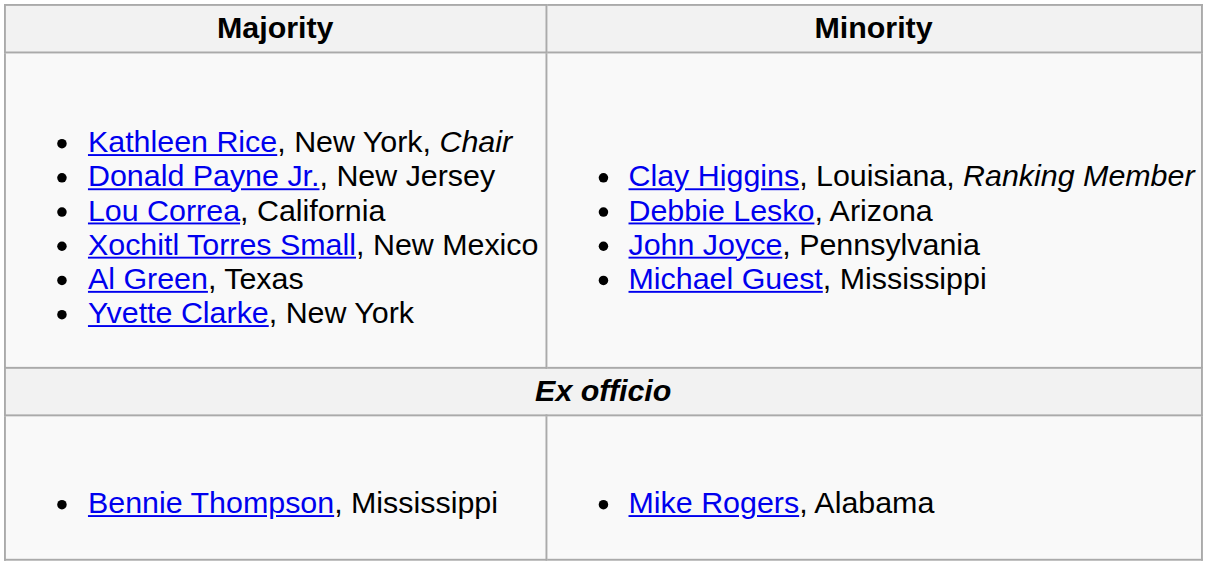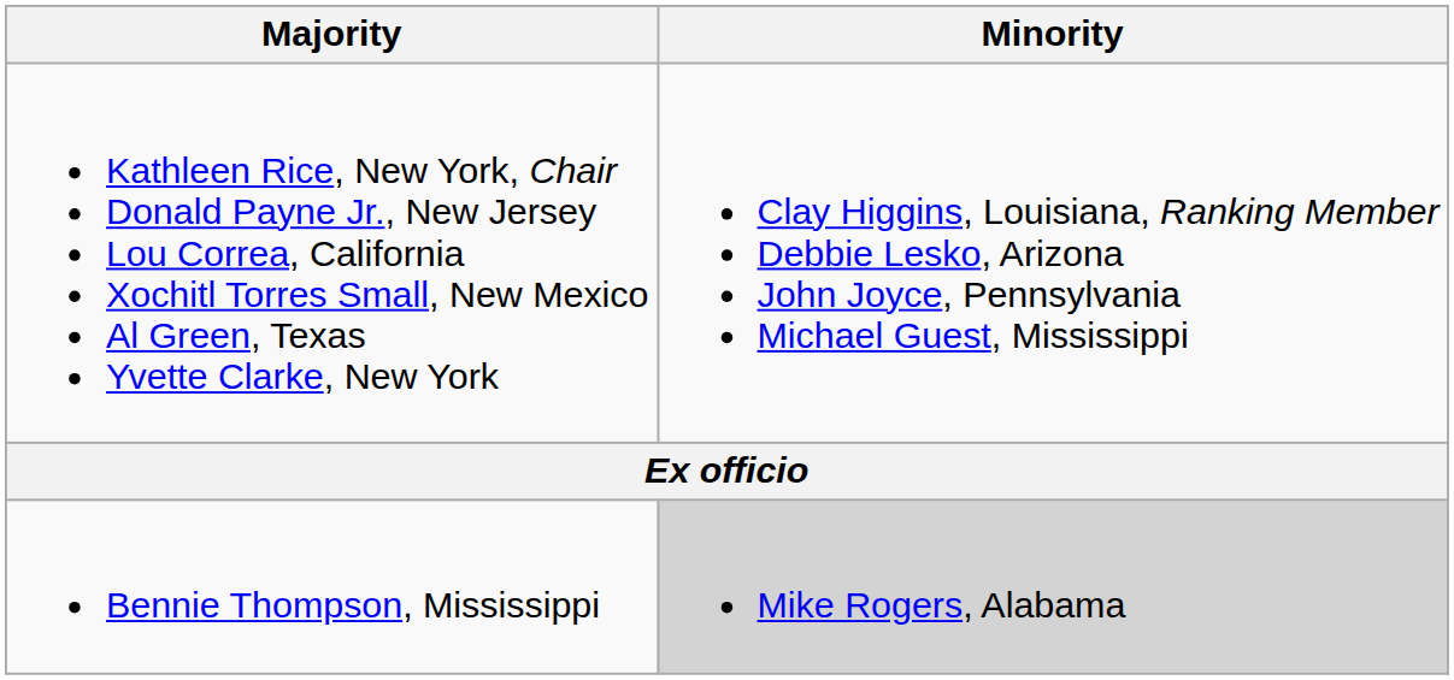Bennie Thompson, Mississippi | Minority: no background -> lightgrey background
